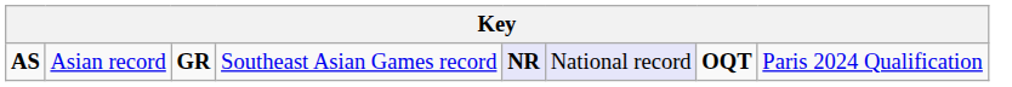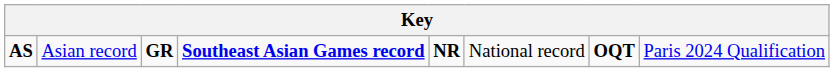AS | column 4: normal -> bold
AS | column 5: lavender background -> no background
AS | column 6: lavender background -> no background
